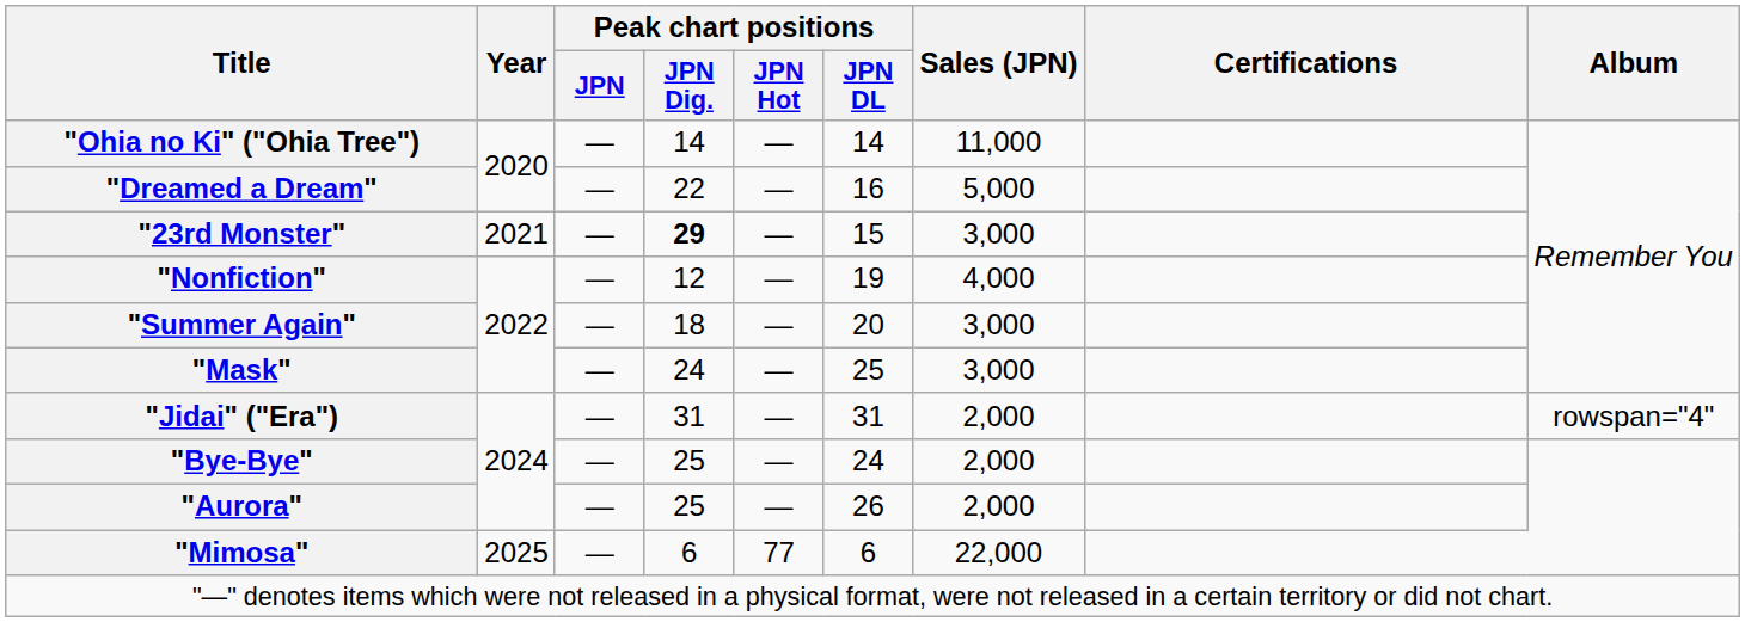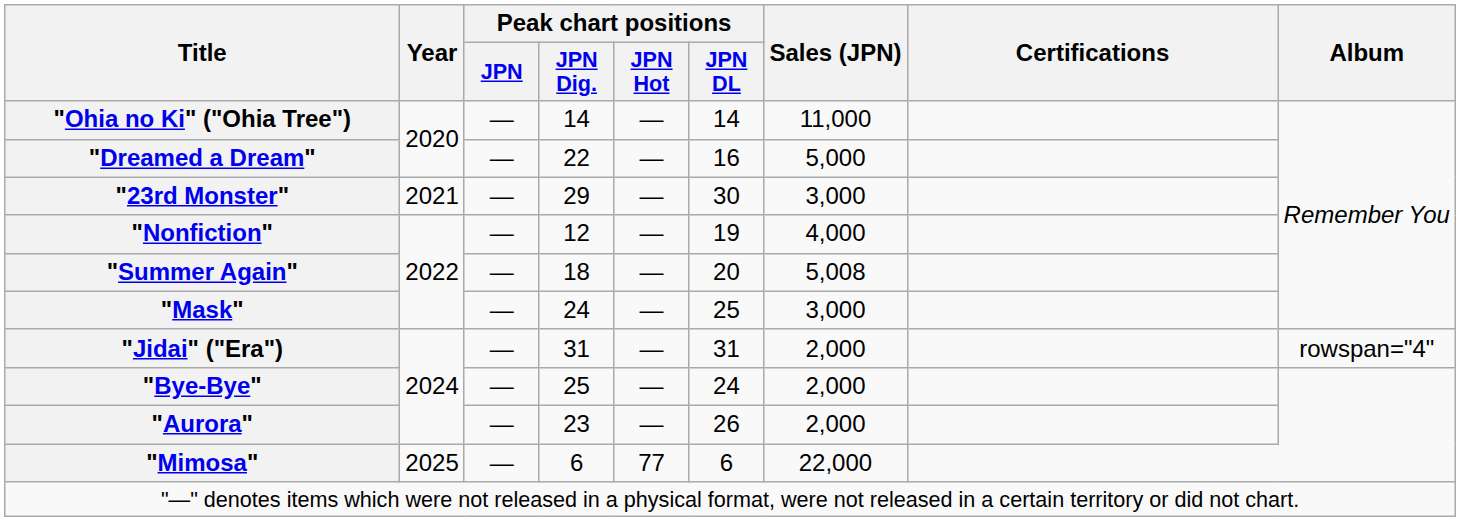"23rd Monster" | Peak chart positions / JPN Dig.: bold -> normal
"23rd Monster" | Peak chart positions / JPN DL: 15 -> 30
"Summer Again" | Sales (JPN): 3,000 -> 5,008
"Aurora" | Peak chart positions / JPN Dig.: 25 -> 23
